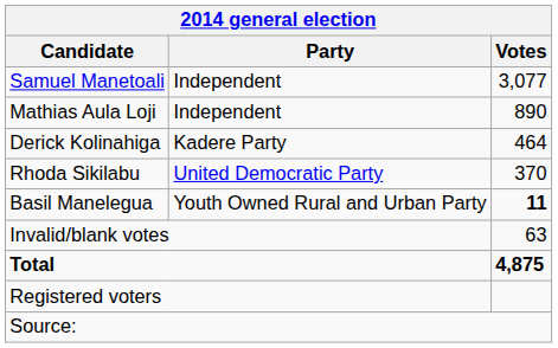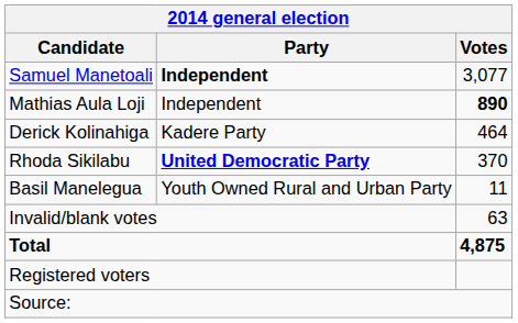Samuel Manetoali | Party: normal -> bold
Mathias Aula Loji | Votes: normal -> bold
Rhoda Sikilabu | Party: normal -> bold
Basil Manelegua | Votes: bold -> normal
